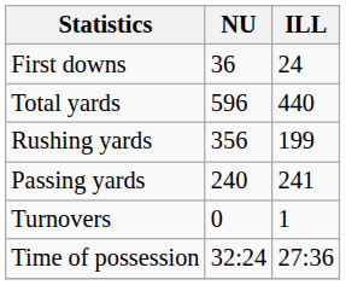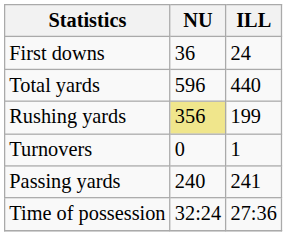Rushing yards | NU: no background -> khaki background
rows swapped: Passing yards <-> Turnovers
